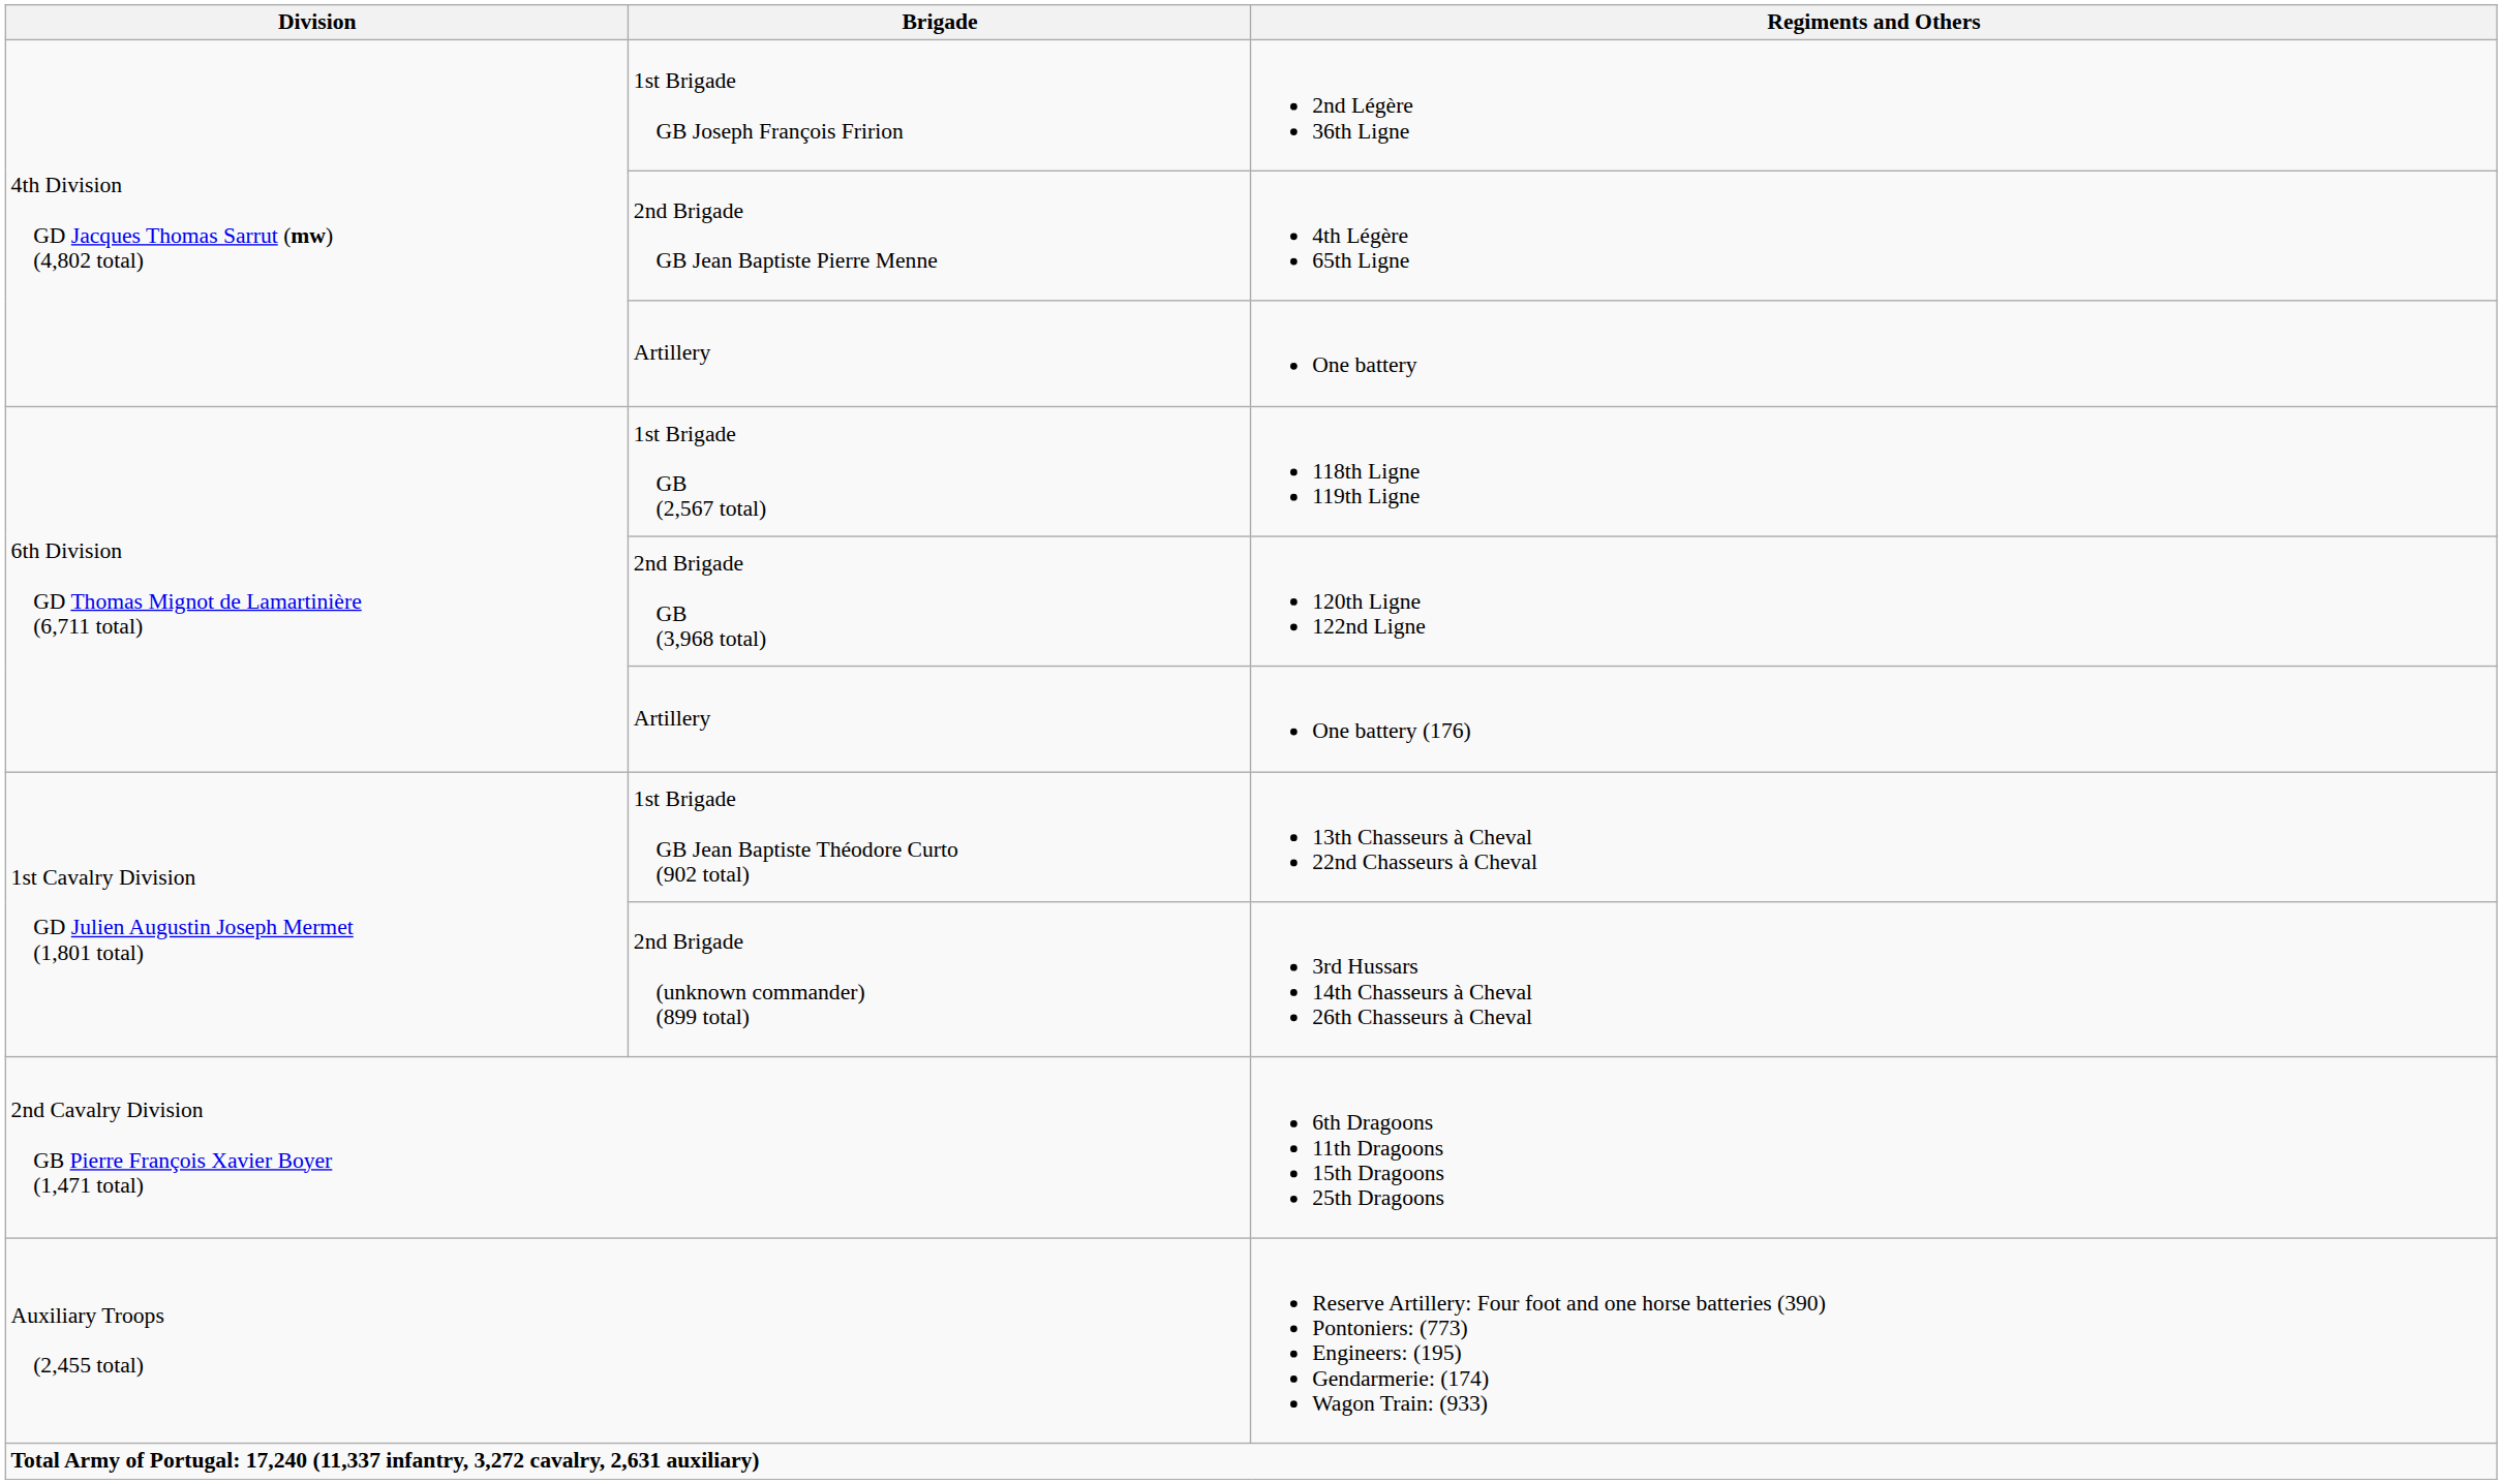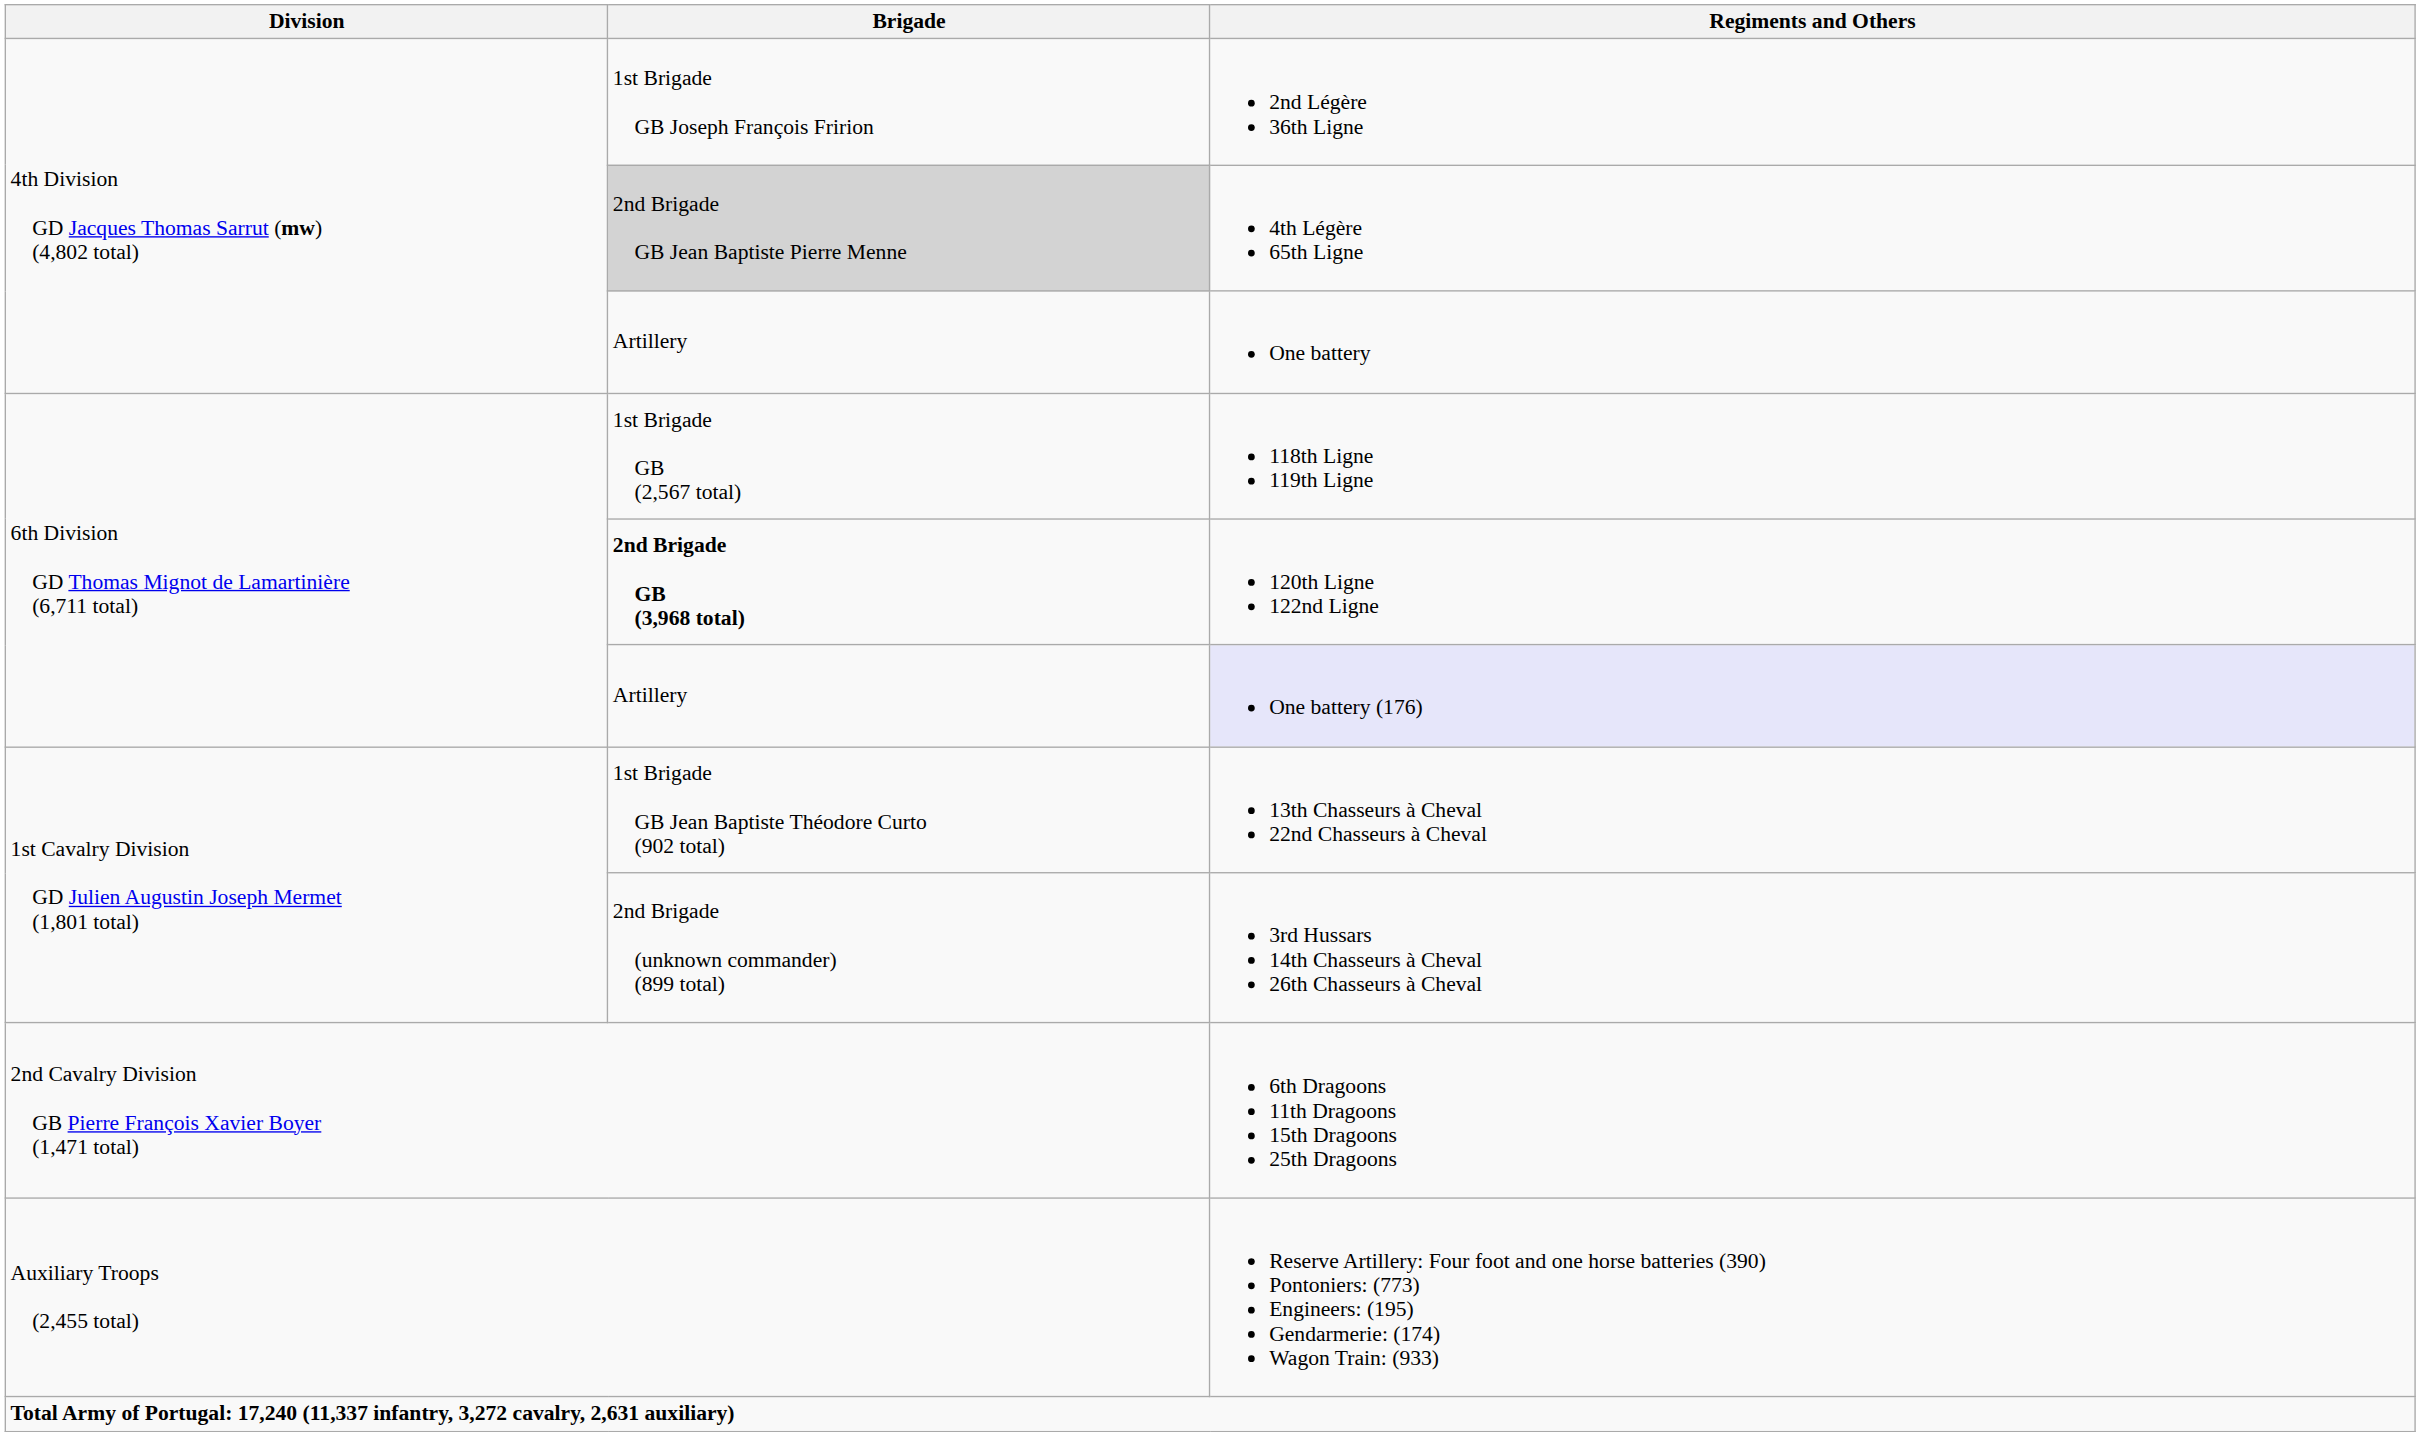row 3 | Brigade: no background -> lightgrey background
row 6 | Brigade: normal -> bold
row 7 | Regiments and Others: no background -> lavender background
